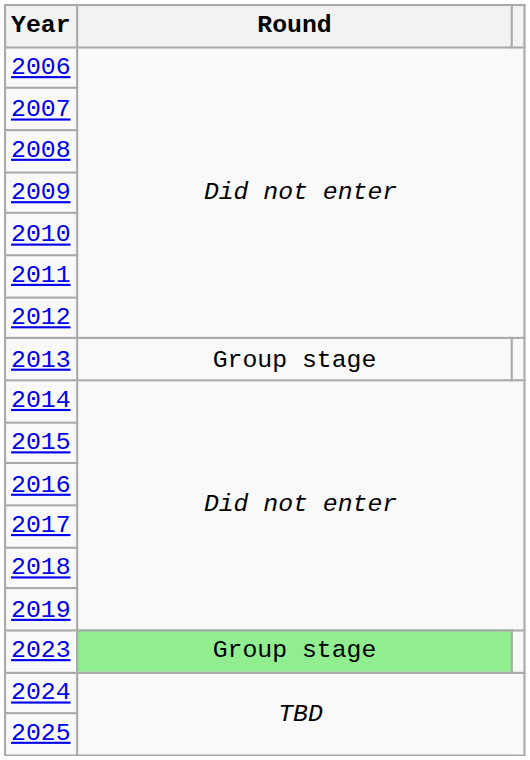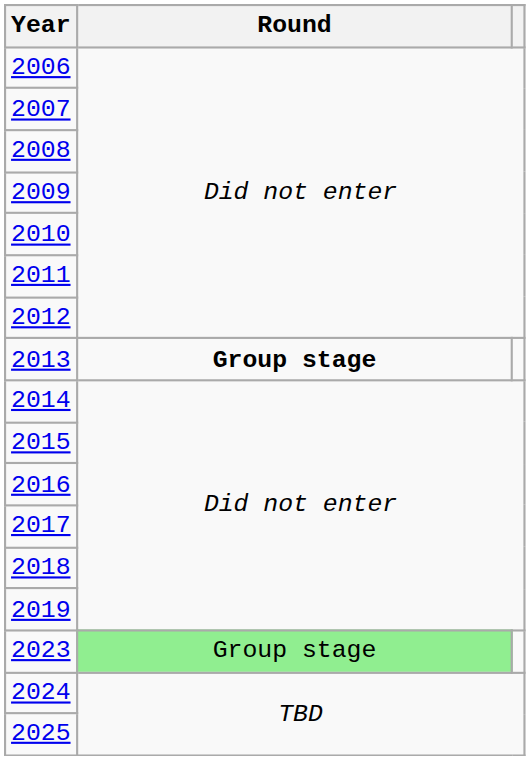2013 | Round: normal -> bold
